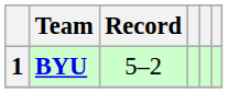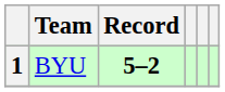1 | Team: bold -> normal
1 | Record: normal -> bold
